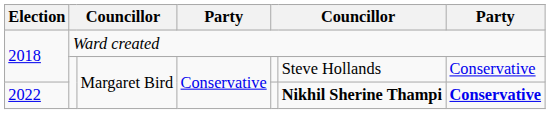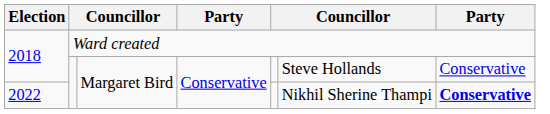2022 | column 6: bold -> normal
